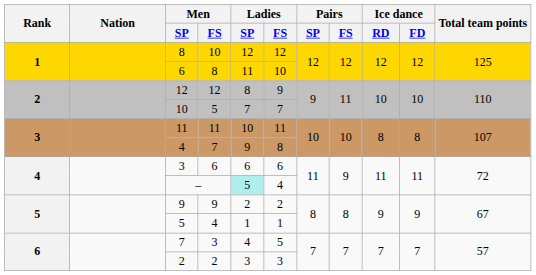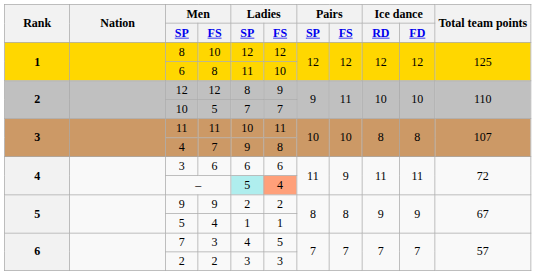– | Ladies / FS: no background -> lightsalmon background
